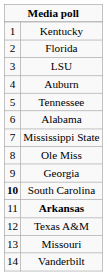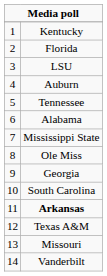South Carolina | column 1: bold -> normal
